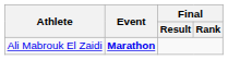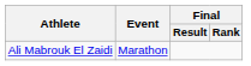Ali Mabrouk El Zaidi | Event: bold -> normal
